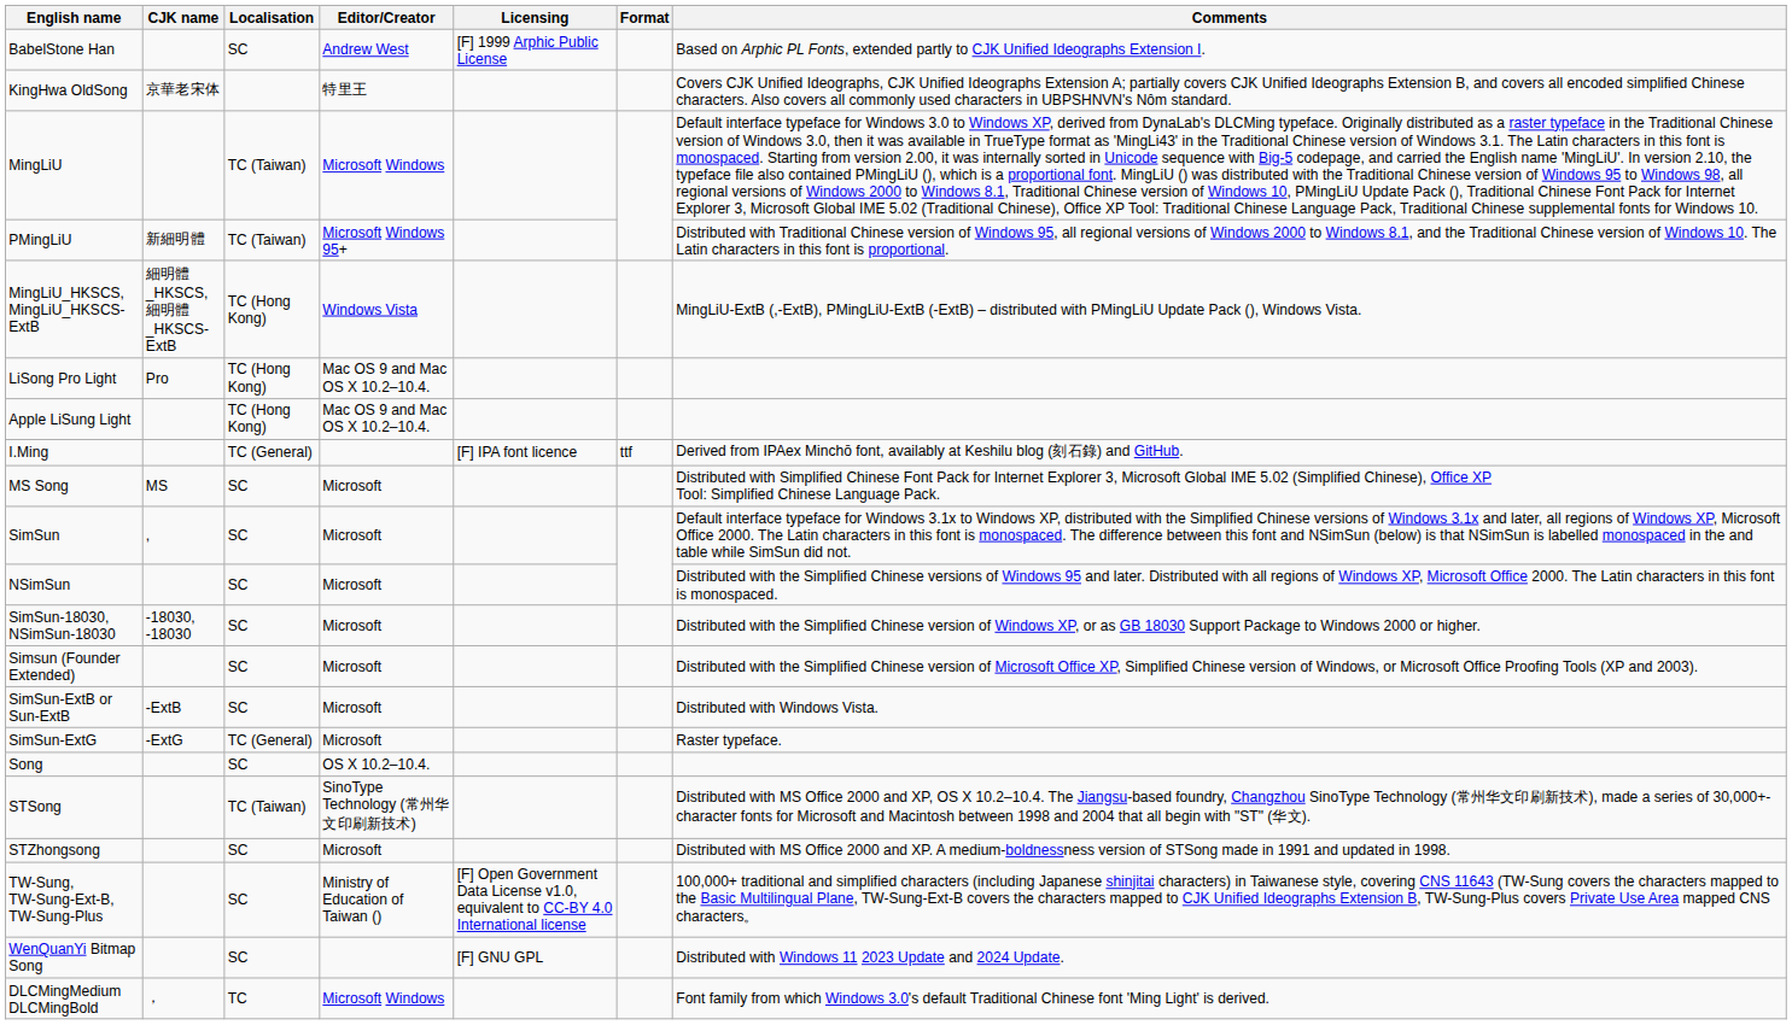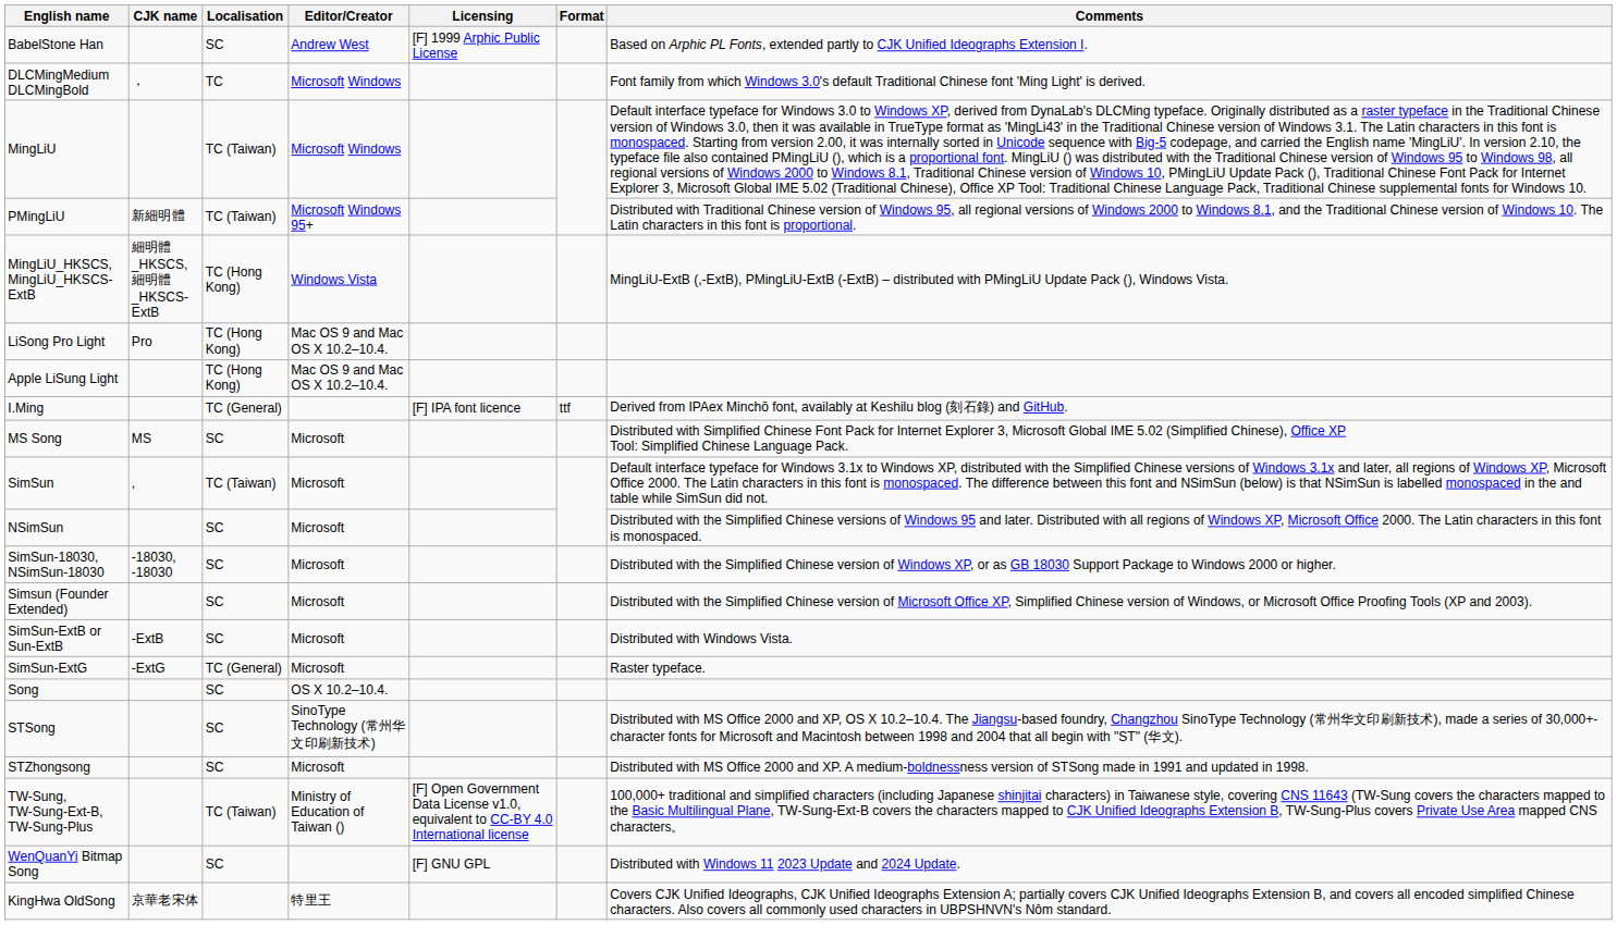rows swapped: DLCMingMedium DLCMingBold <-> KingHwa OldSong
SimSun | Localisation: SC -> TC (Taiwan)
STSong | Localisation: TC (Taiwan) -> SC
TW-Sung, TW-Sung-Ext-B, TW-Sung-Plus | Localisation: SC -> TC (Taiwan)
